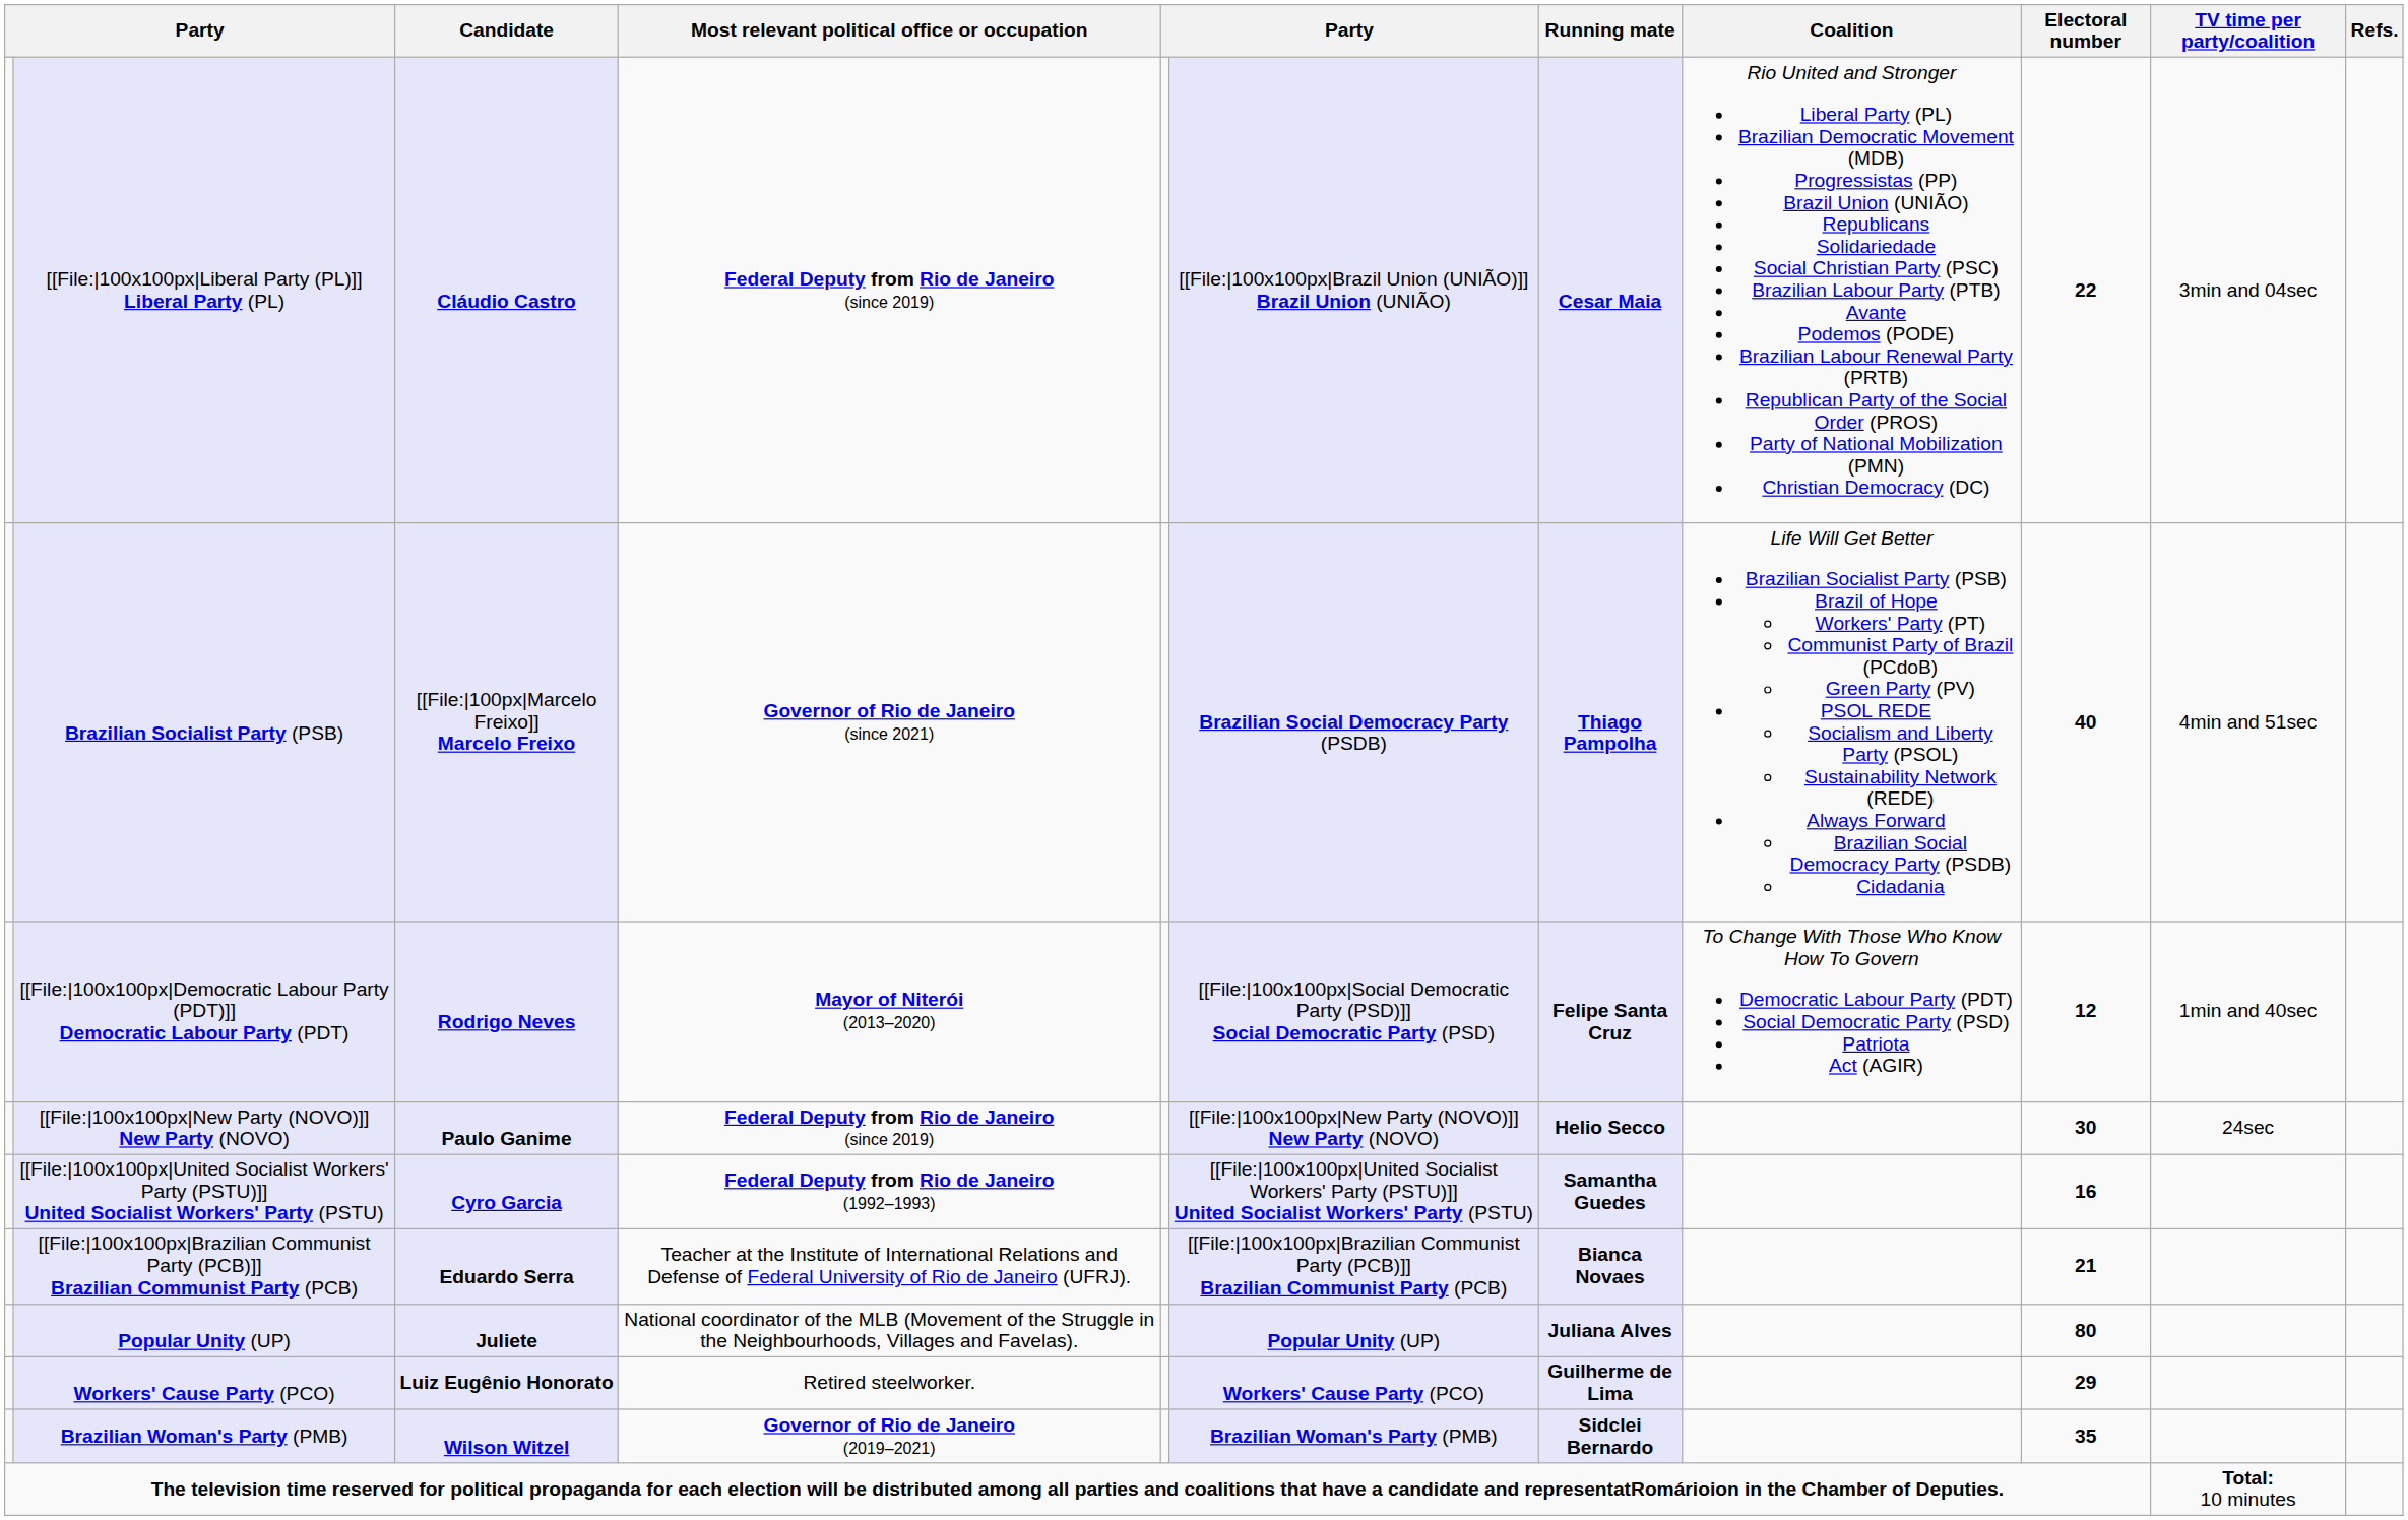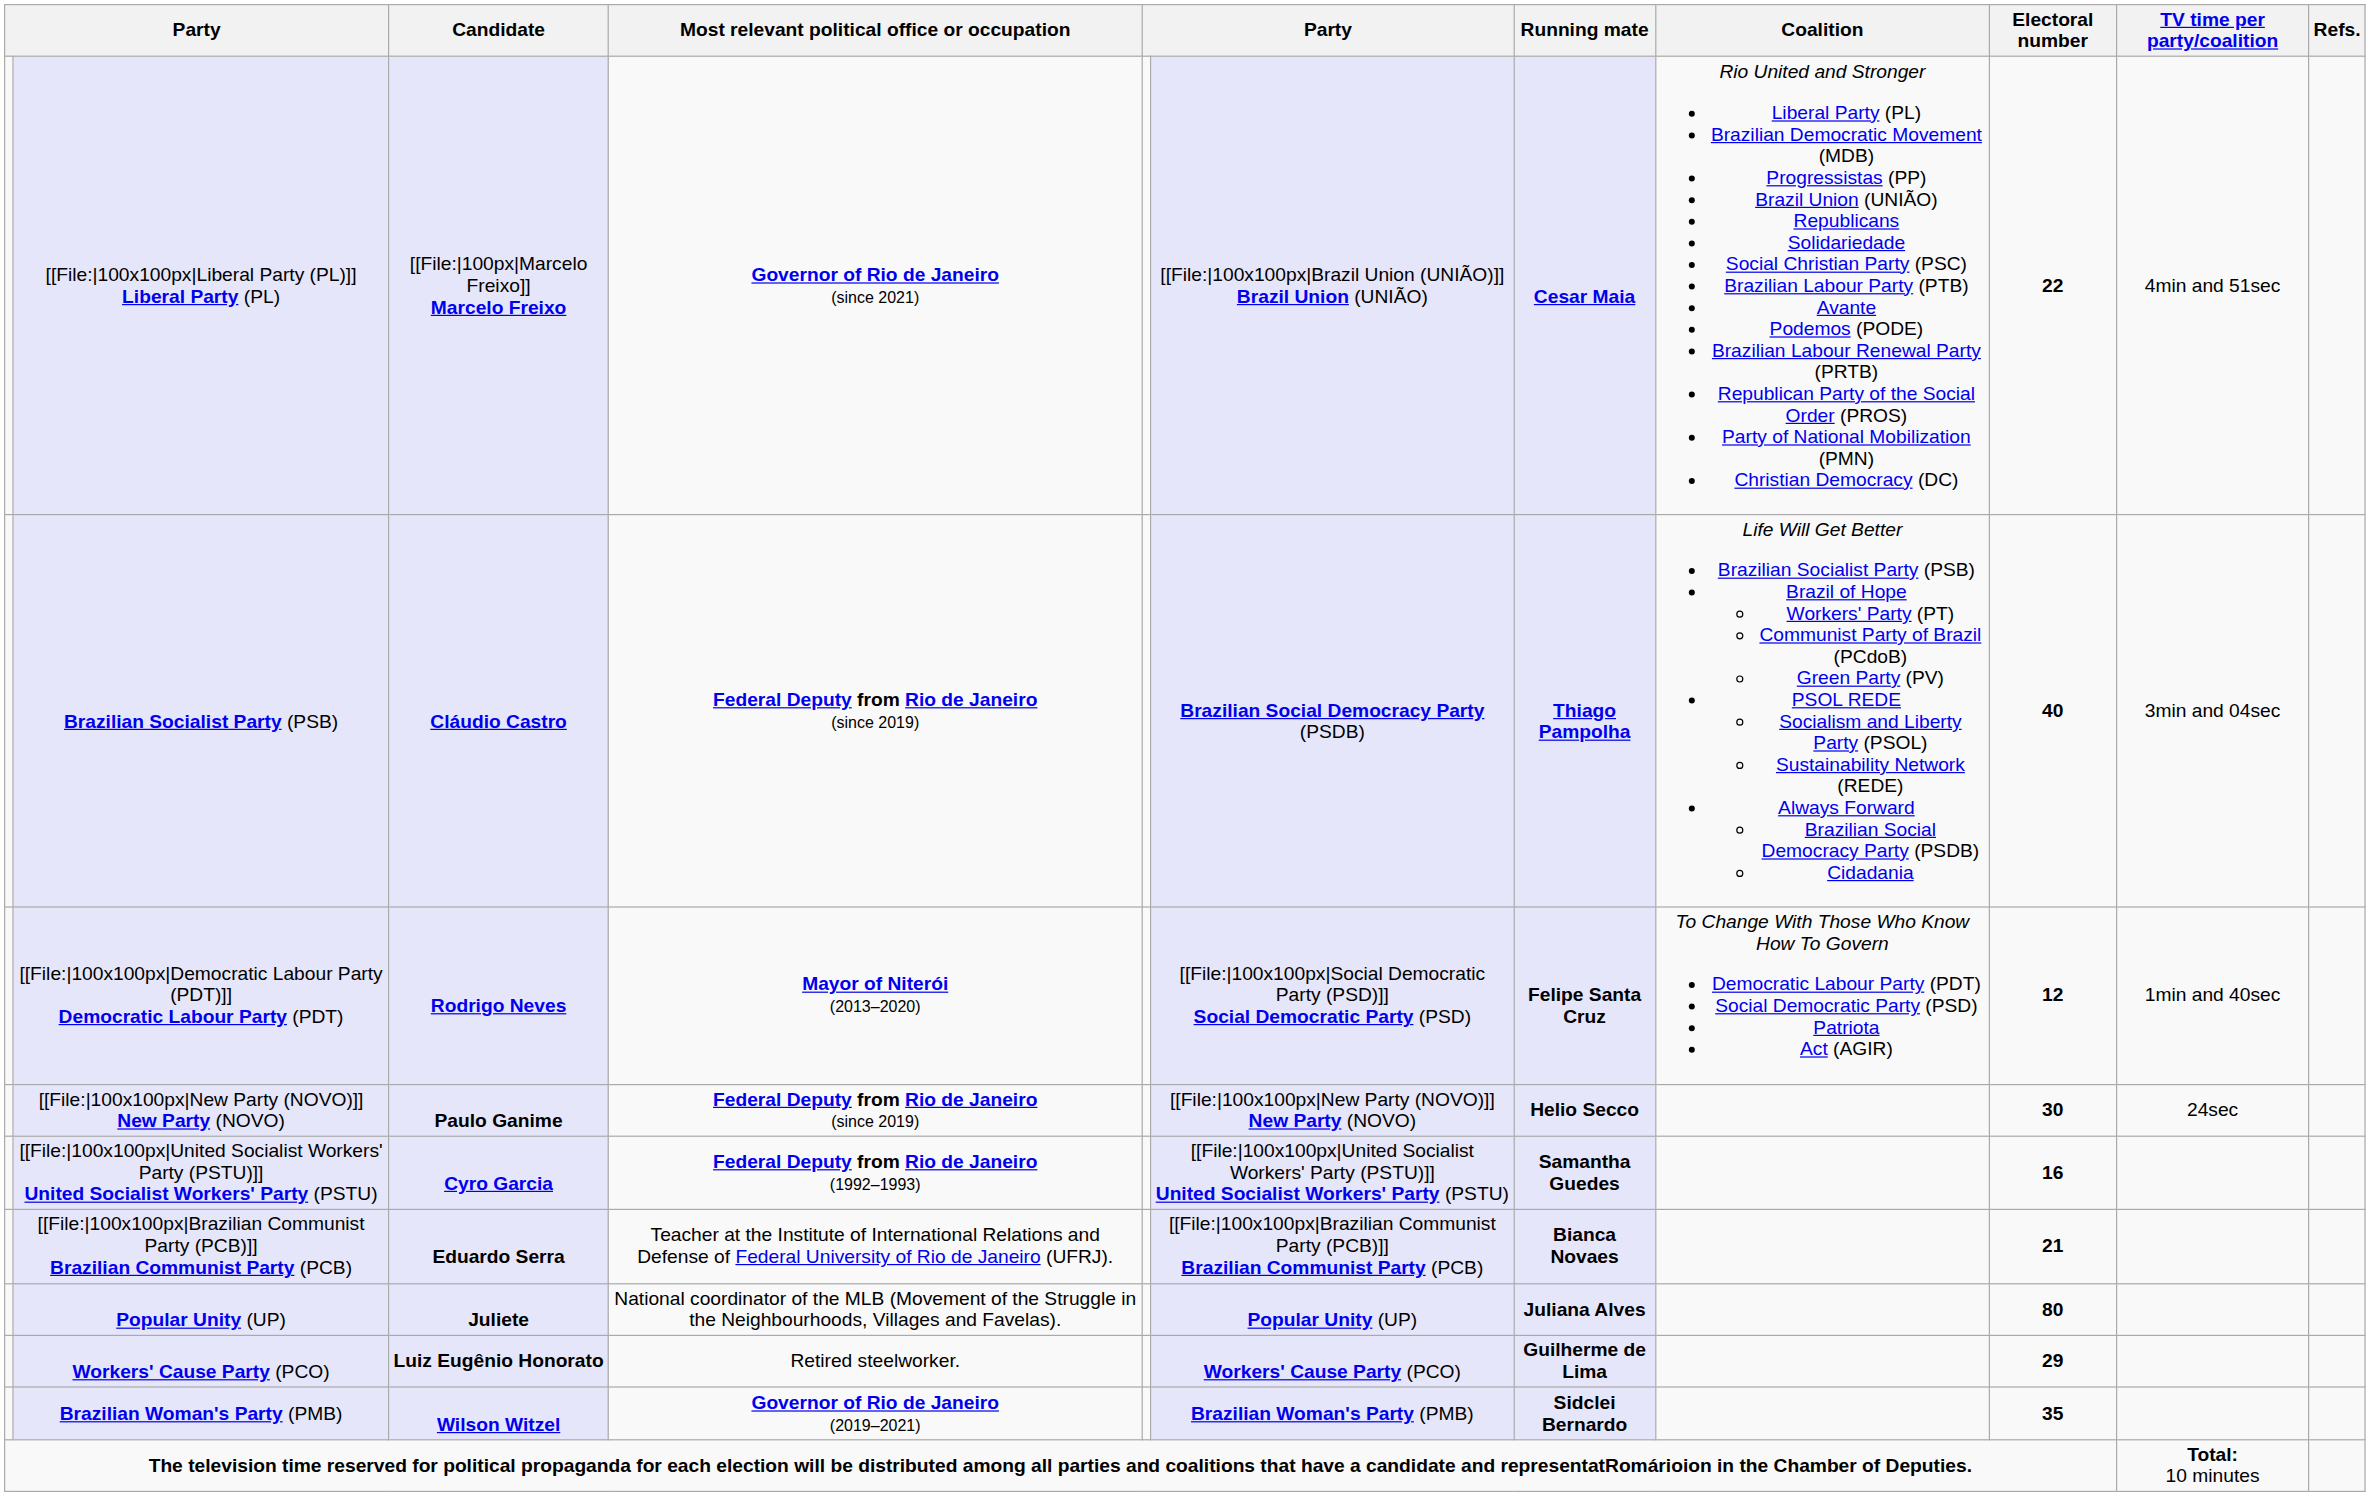[[File:|100x100px|Liberal Party (PL)]] Liberal Party (PL) | Candidate: Cláudio Castro -> [[File:|100px|Marcelo Freixo]] Marcelo Freixo
[[File:|100x100px|Liberal Party (PL)]] Liberal Party (PL) | Most relevant political office or occupation: Federal Deputy from Rio de Janeiro (since 2019) -> Governor of Rio de Janeiro (since 2021)
[[File:|100x100px|Liberal Party (PL)]] Liberal Party (PL) | TV time per party/coalition: 3min and 04sec -> 4min and 51sec
Brazilian Socialist Party (PSB) | Candidate: [[File:|100px|Marcelo Freixo]] Marcelo Freixo -> Cláudio Castro
Brazilian Socialist Party (PSB) | Most relevant political office or occupation: Governor of Rio de Janeiro (since 2021) -> Federal Deputy from Rio de Janeiro (since 2019)
Brazilian Socialist Party (PSB) | TV time per party/coalition: 4min and 51sec -> 3min and 04sec
